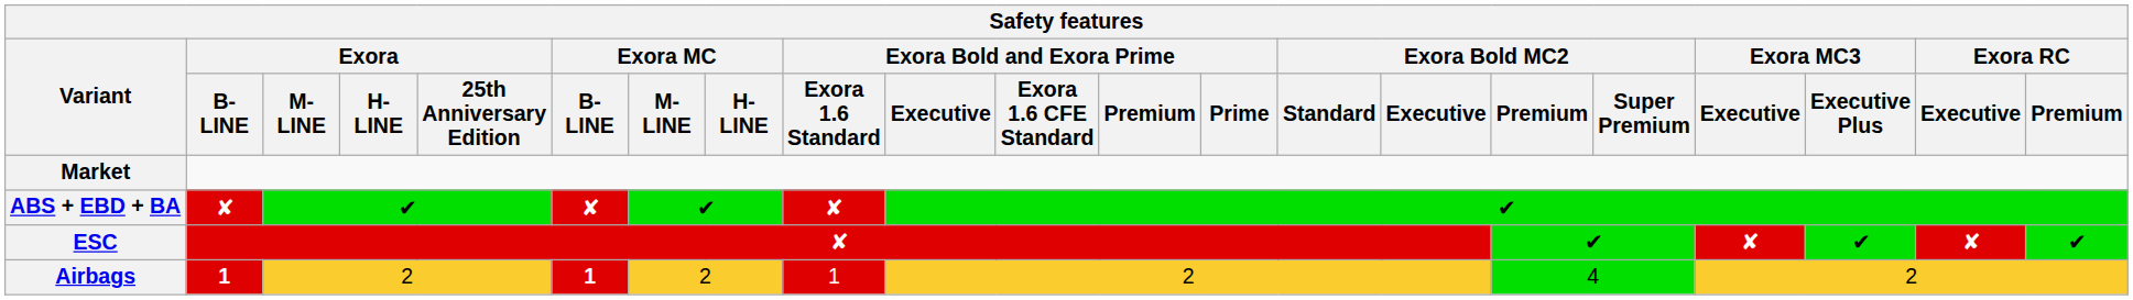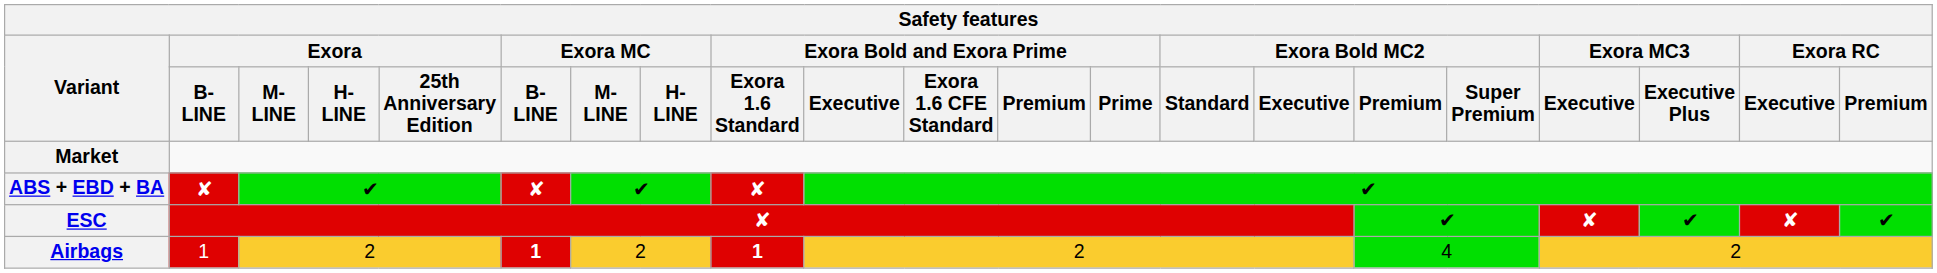Airbags | Exora / B-LINE: bold -> normal
Airbags | Exora Bold and Exora Prime / Exora 1.6 Standard: normal -> bold
